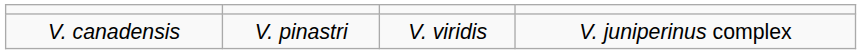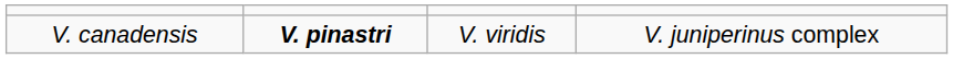V. canadensis | column 2: normal -> bold
